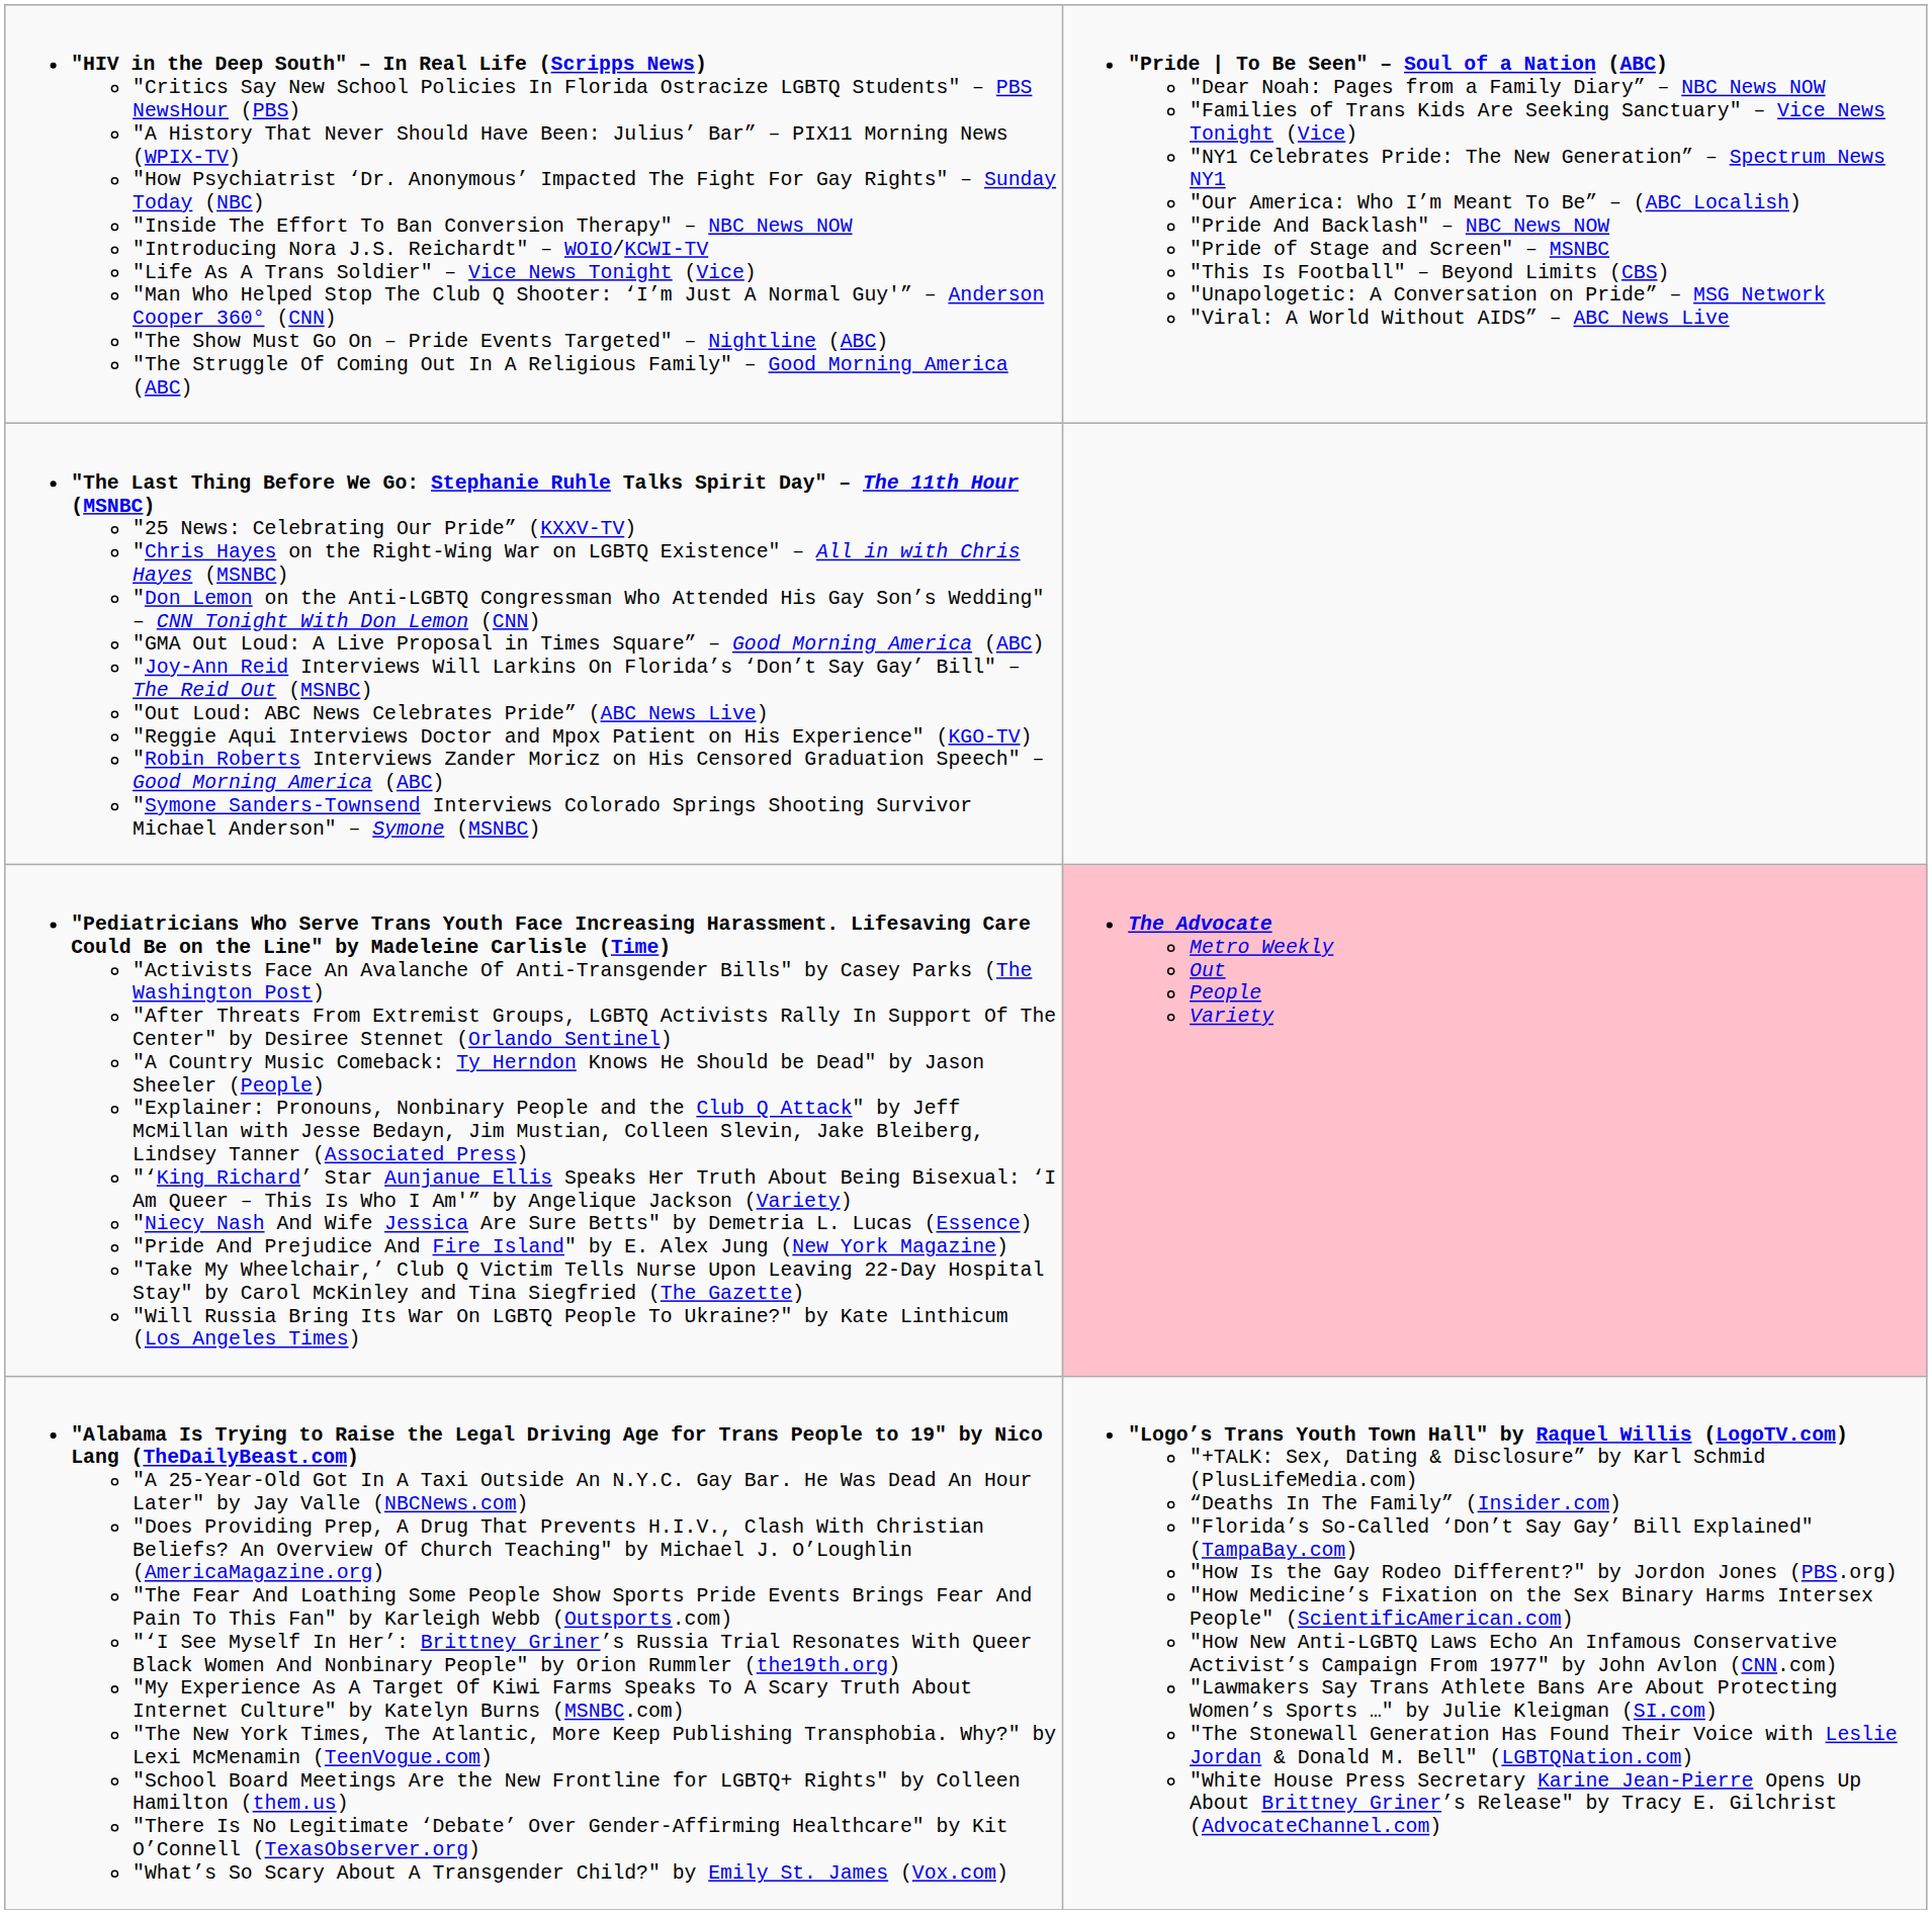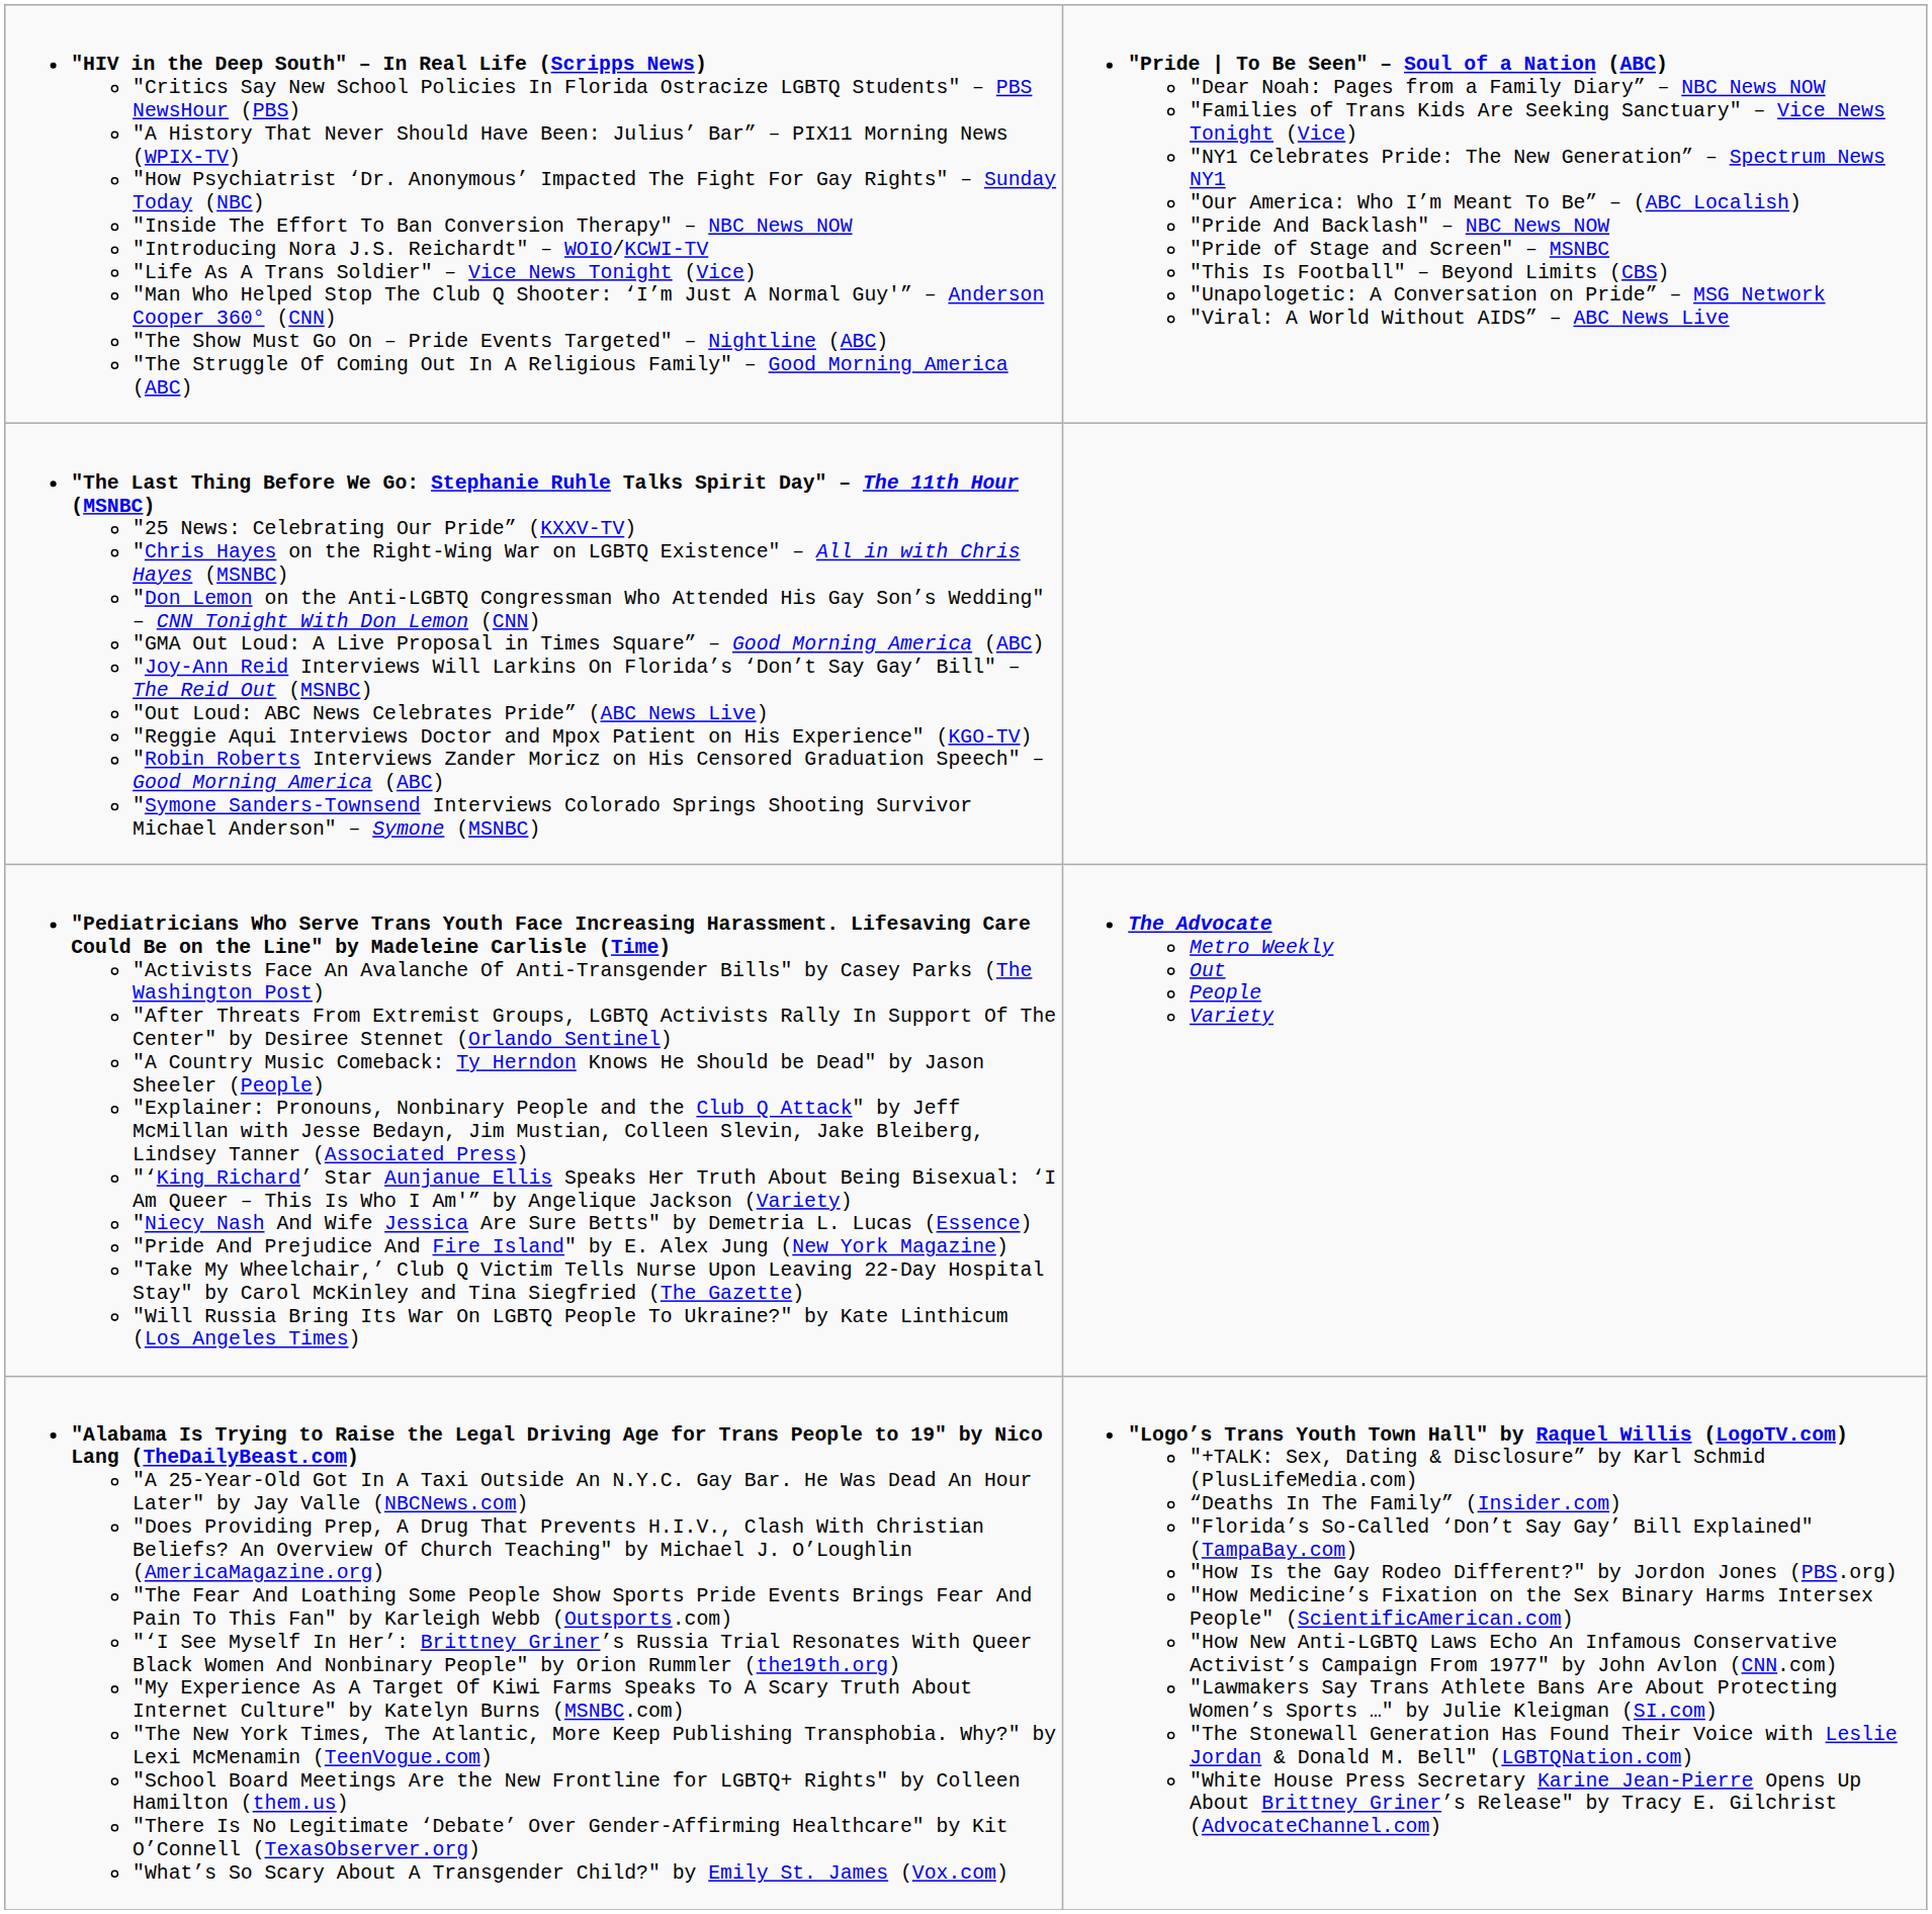row 3 | column 2: pink background -> no background
